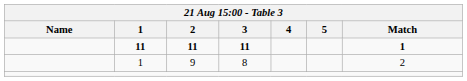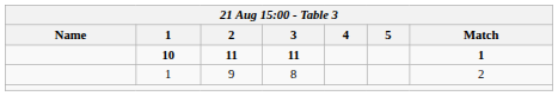row 3 | 1: 11 -> 10
